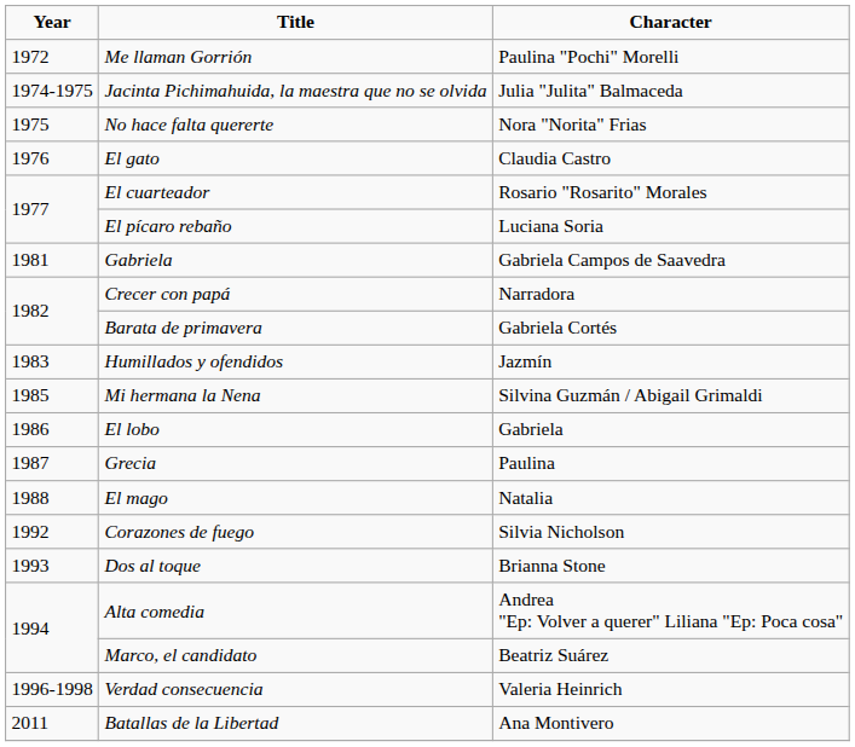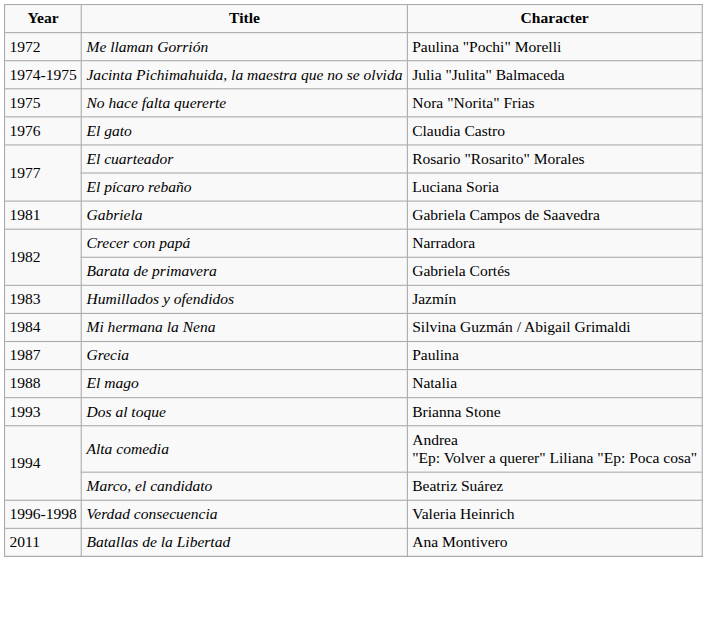Mi hermana la Nena | Year: 1985 -> 1984
- row: 1986 | El lobo | Gabriela
- row: 1992 | Corazones de fuego | Silvia Nicholson
